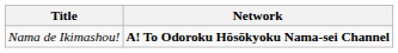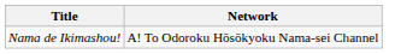Nama de Ikimashou! | Network: bold -> normal
